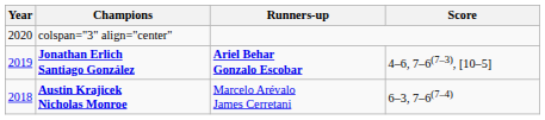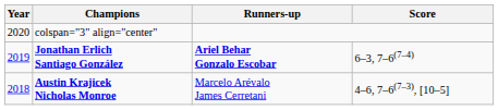Jonathan Erlich Santiago González | Score: 4–6, 7–6(7–3), [10–5] -> 6–3, 7–6(7–4)
Austin Krajicek Nicholas Monroe | Score: 6–3, 7–6(7–4) -> 4–6, 7–6(7–3), [10–5]
